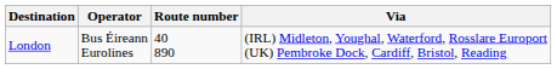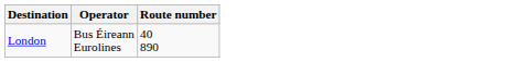- column: Via | (IRL) Midleton, Youghal, Waterford, Rosslare Europort (UK) Pembroke Dock, Cardiff, Bristol, Reading
